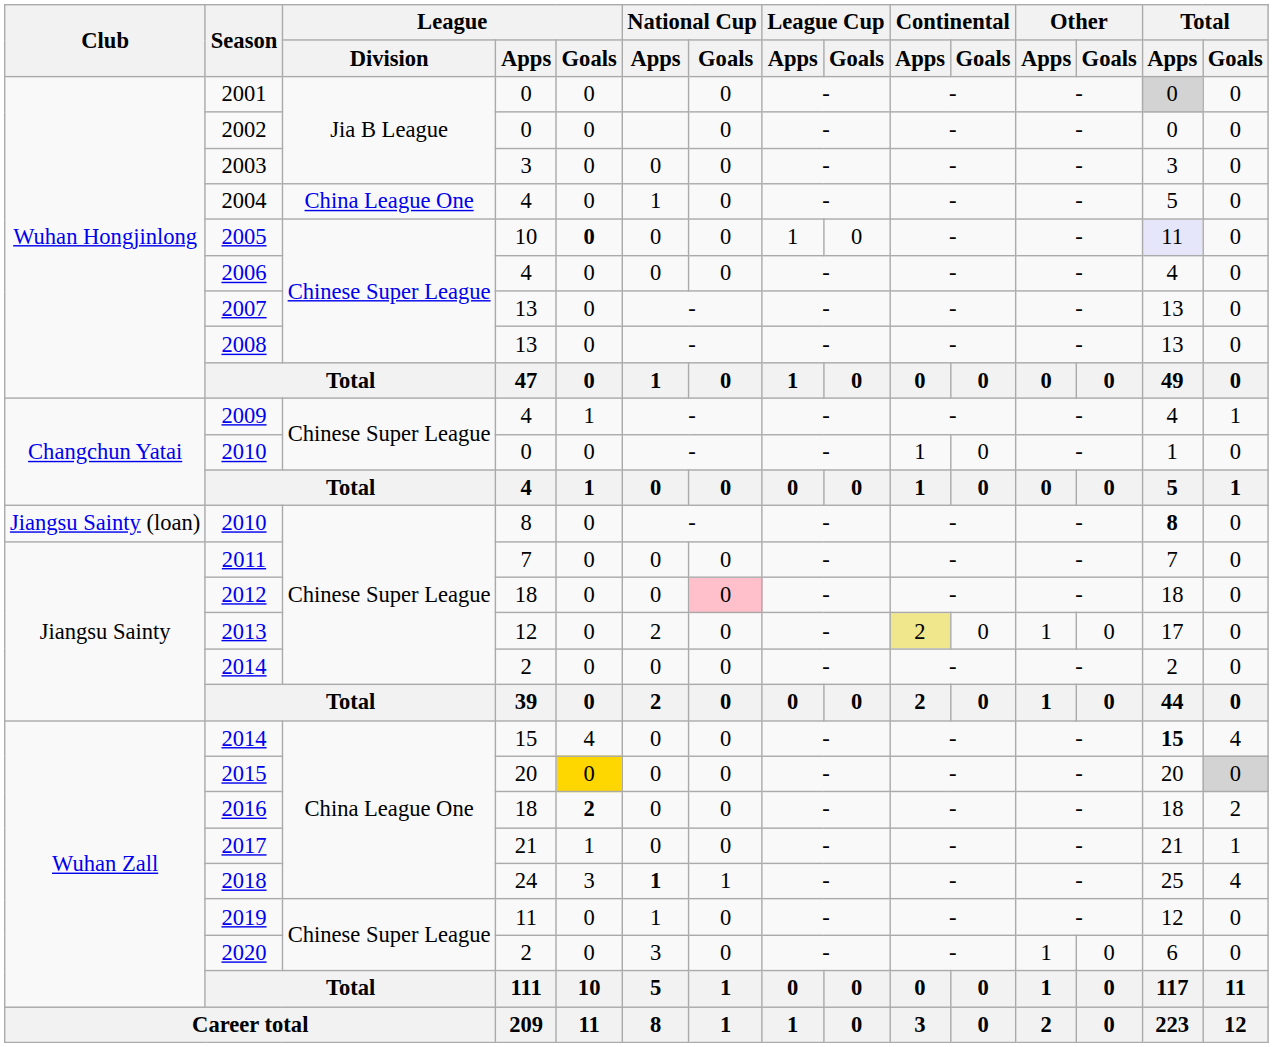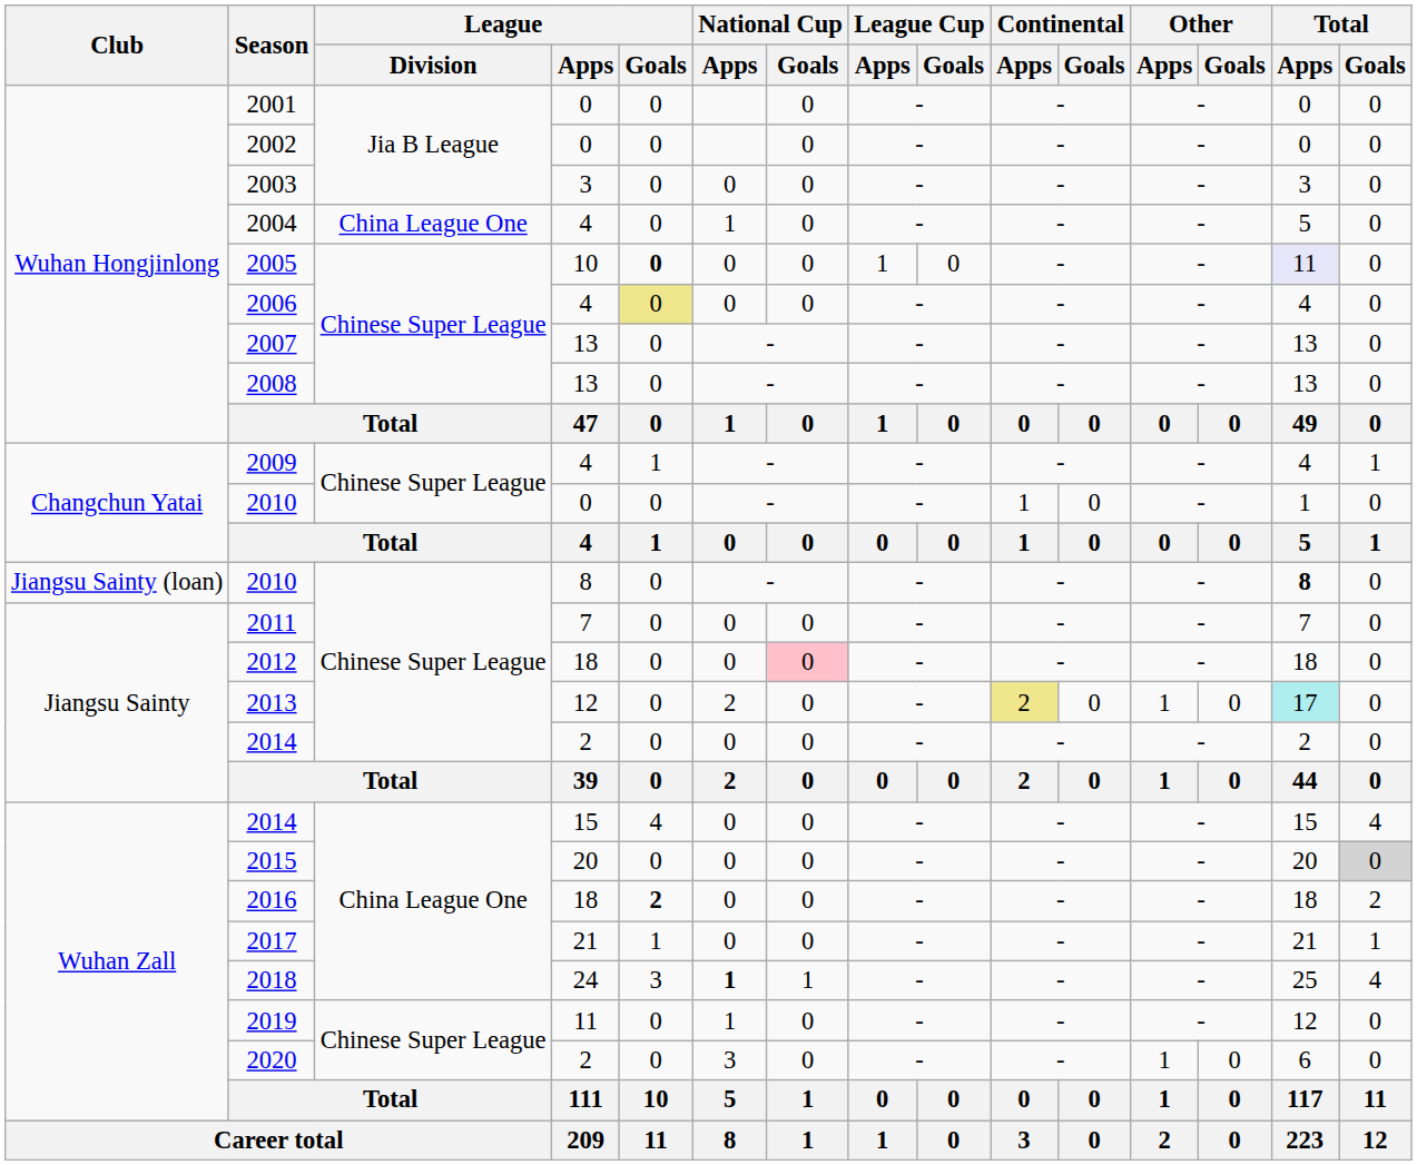2001 | Total / Apps: lightgrey background -> no background
2006 | League / Goals: no background -> khaki background
2013 | Total / Apps: no background -> paleturquoise background
2014 / 15 | Total / Apps: bold -> normal
2015 | League / Goals: gold background -> no background
